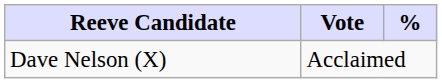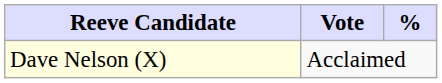Dave Nelson (X) | Reeve Candidate: no background -> lightyellow background
